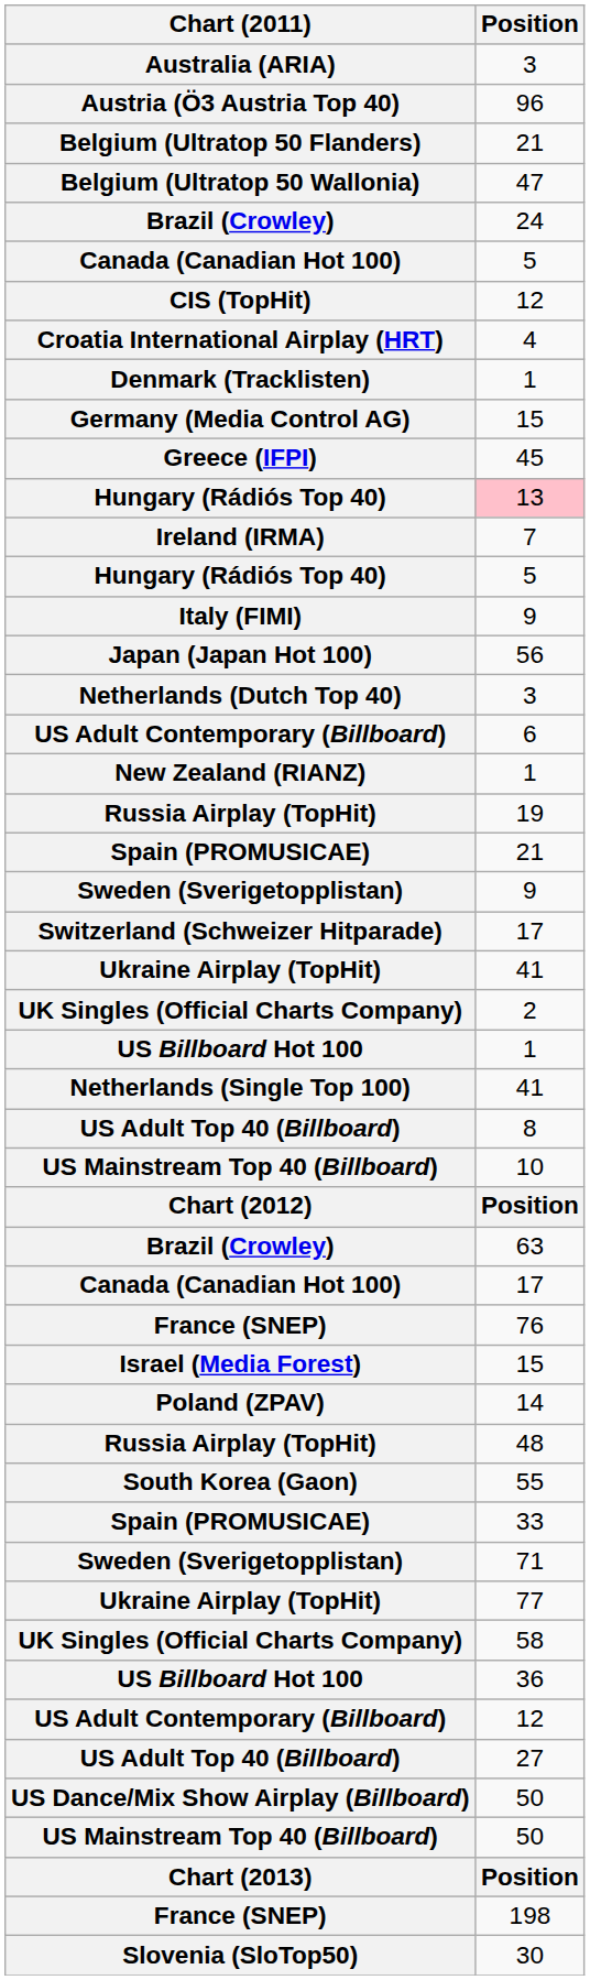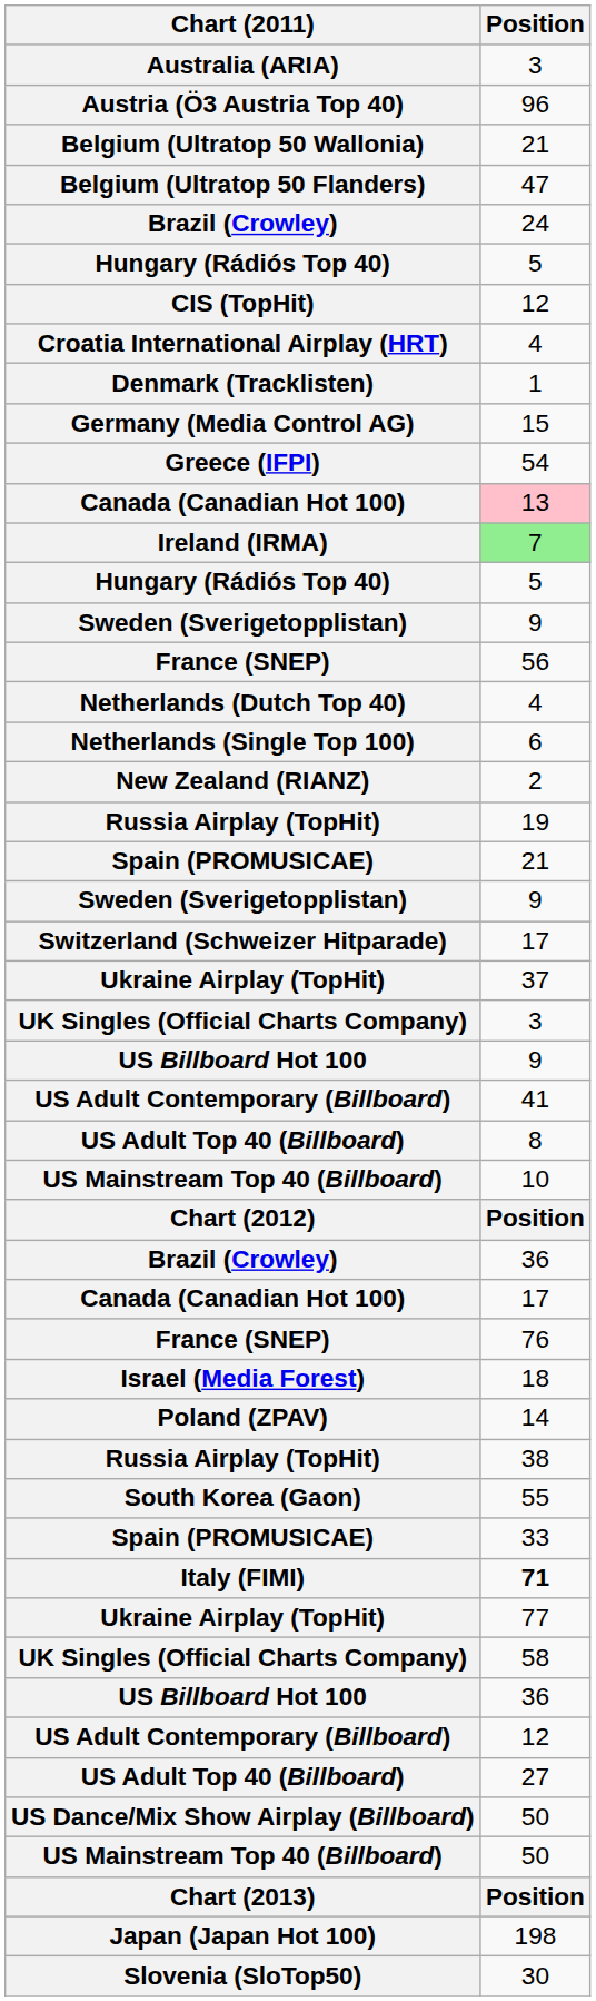row 4 | Chart (2011): Belgium (Ultratop 50 Flanders) -> Belgium (Ultratop 50 Wallonia)
row 5 | Chart (2011): Belgium (Ultratop 50 Wallonia) -> Belgium (Ultratop 50 Flanders)
row 7 | Chart (2011): Canada (Canadian Hot 100) -> Hungary (Rádiós Top 40)
row 12 | Position: 45 -> 54
row 13 | Chart (2011): Hungary (Rádiós Top 40) -> Canada (Canadian Hot 100)
row 14 | Position: no background -> lightgreen background
row 16 | Chart (2011): Italy (FIMI) -> Sweden (Sverigetopplistan)
row 17 | Chart (2011): Japan (Japan Hot 100) -> France (SNEP)
row 18 | Position: 3 -> 4
row 19 | Chart (2011): US Adult Contemporary (Billboard) -> Netherlands (Single Top 100)
row 20 | Position: 1 -> 2
row 25 | Position: 41 -> 37
row 26 | Position: 2 -> 3
row 27 | Position: 1 -> 9
row 28 | Chart (2011): Netherlands (Single Top 100) -> US Adult Contemporary (Billboard)
row 32 | Position: 63 -> 36
row 35 | Position: 15 -> 18
row 37 | Position: 48 -> 38
row 40 | Chart (2011): Sweden (Sverigetopplistan) -> Italy (FIMI)
row 40 | Position: normal -> bold
row 49 | Chart (2011): France (SNEP) -> Japan (Japan Hot 100)
